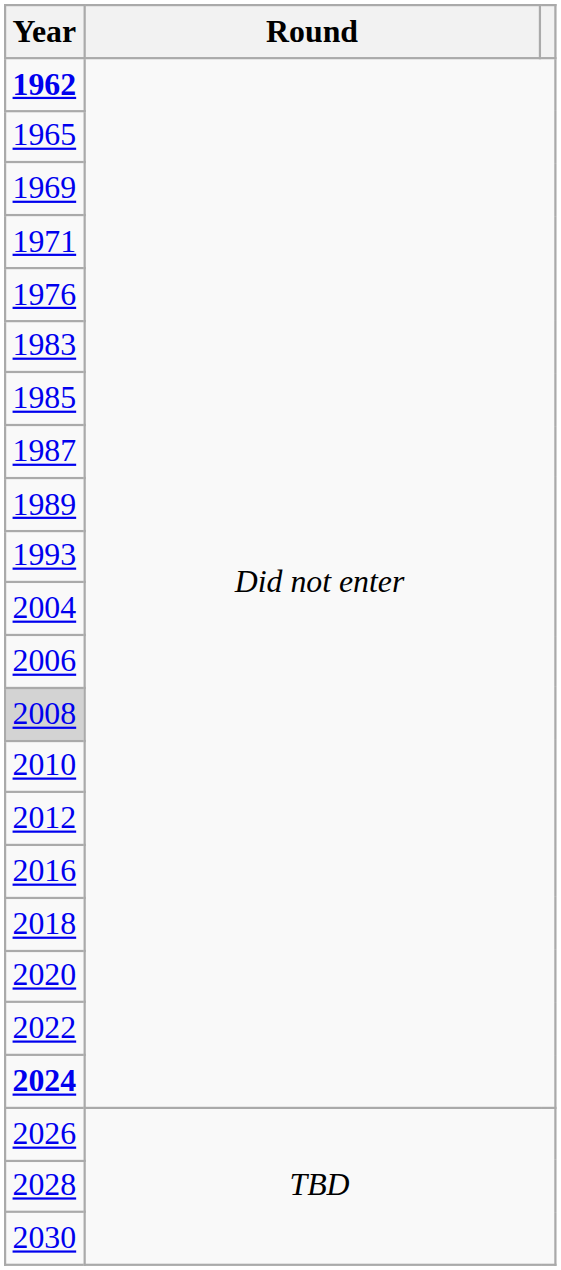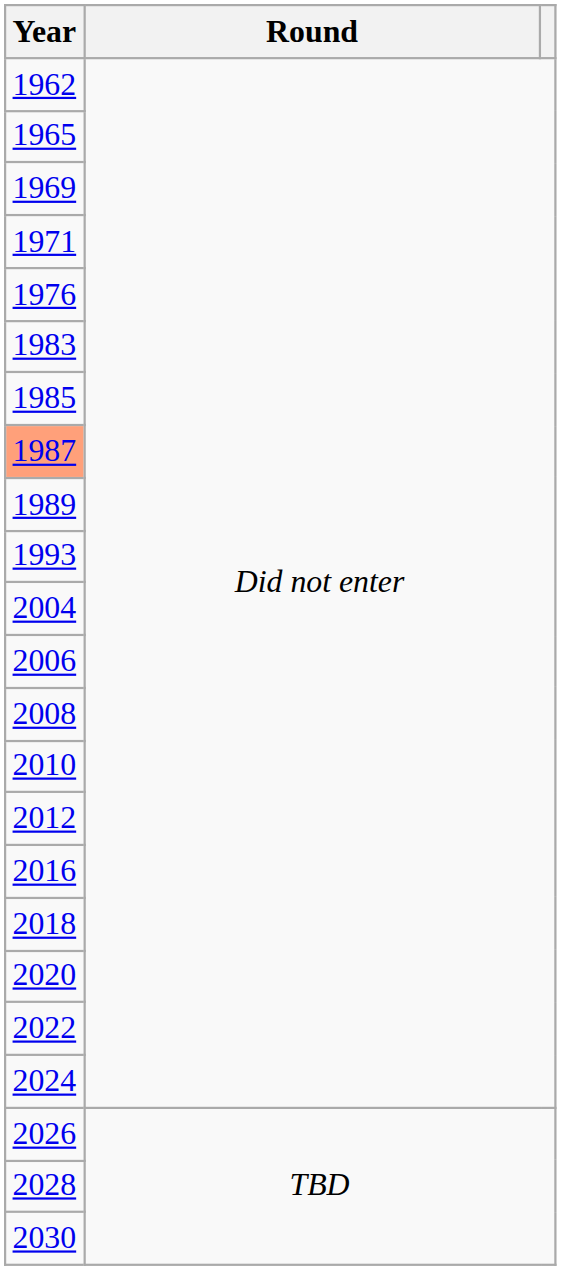1962 | Year: bold -> normal
1987 | Year: no background -> lightsalmon background
2008 | Year: lightgrey background -> no background
2024 | Year: bold -> normal
